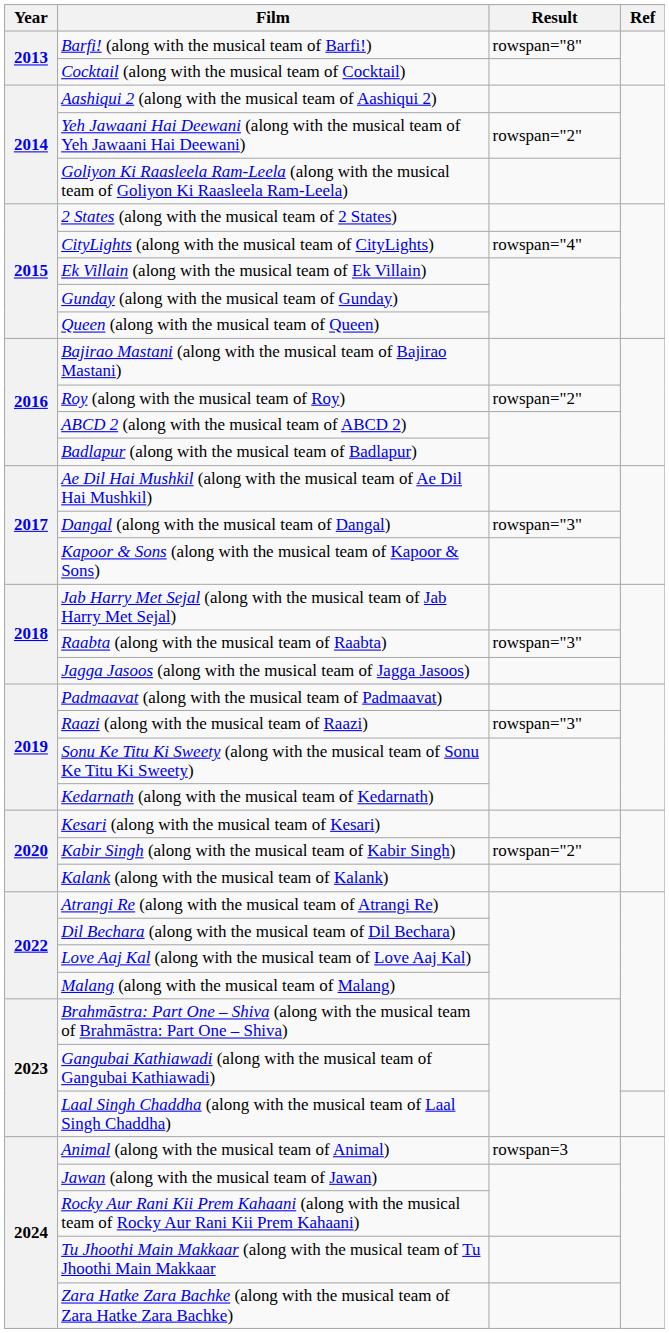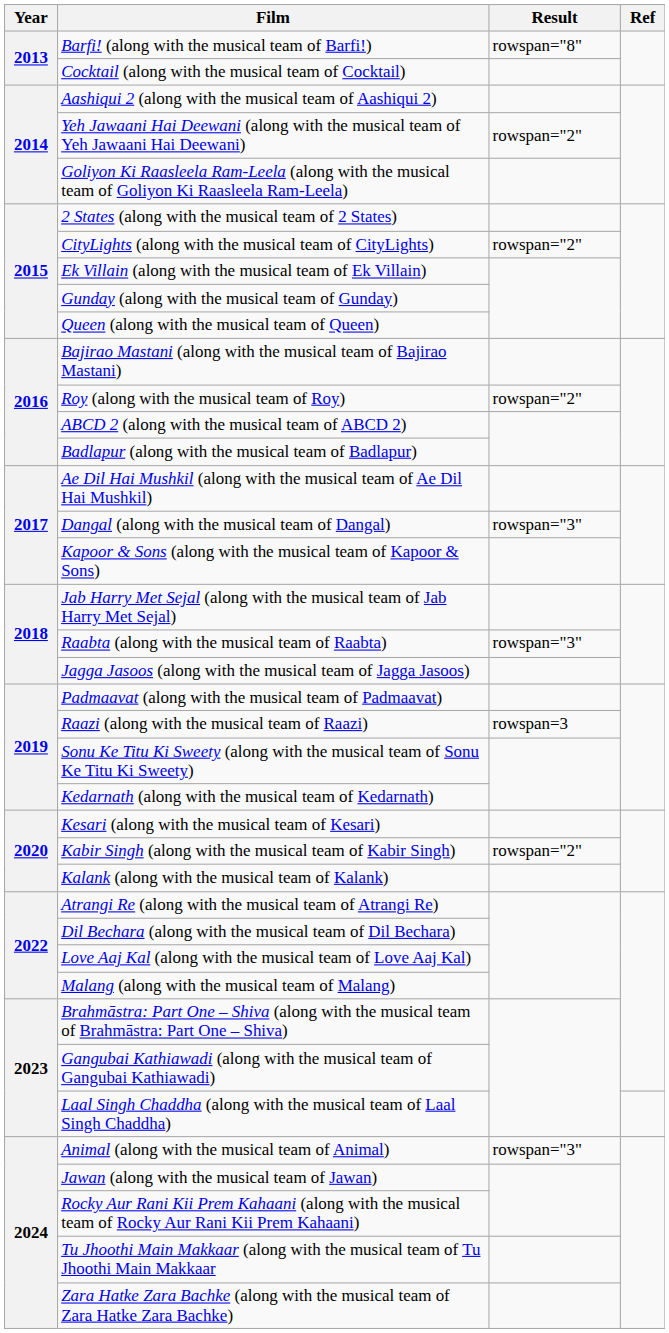CityLights (along with the musical team of CityLights) | Result: rowspan="4" -> rowspan="2"
Raazi (along with the musical team of Raazi) | Result: rowspan="3" -> rowspan=3
Animal (along with the musical team of Animal) | Result: rowspan=3 -> rowspan="3"
